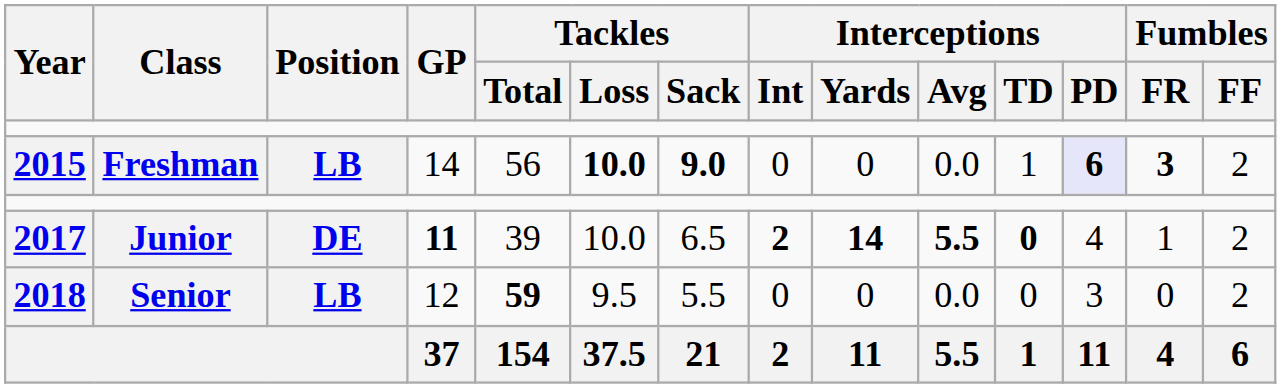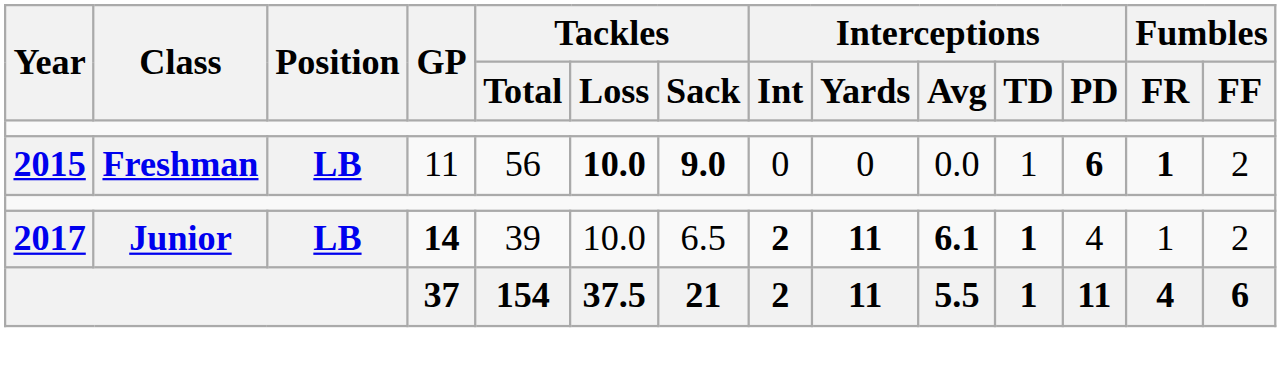2015 | GP: 14 -> 11
2015 | Interceptions / PD: lavender background -> no background
2015 | Fumbles / FR: 3 -> 1
2017 | Position: DE -> LB
2017 | GP: 11 -> 14
2017 | Interceptions / Yards: 14 -> 11
2017 | Interceptions / Avg: 5.5 -> 6.1
2017 | Interceptions / TD: 0 -> 1
- row: 2018 | Senior | LB | 12 | 59 | 9.5 | 5.5 | 0 | 0 | 0.0 | 0 | 3 | 0 | 2
